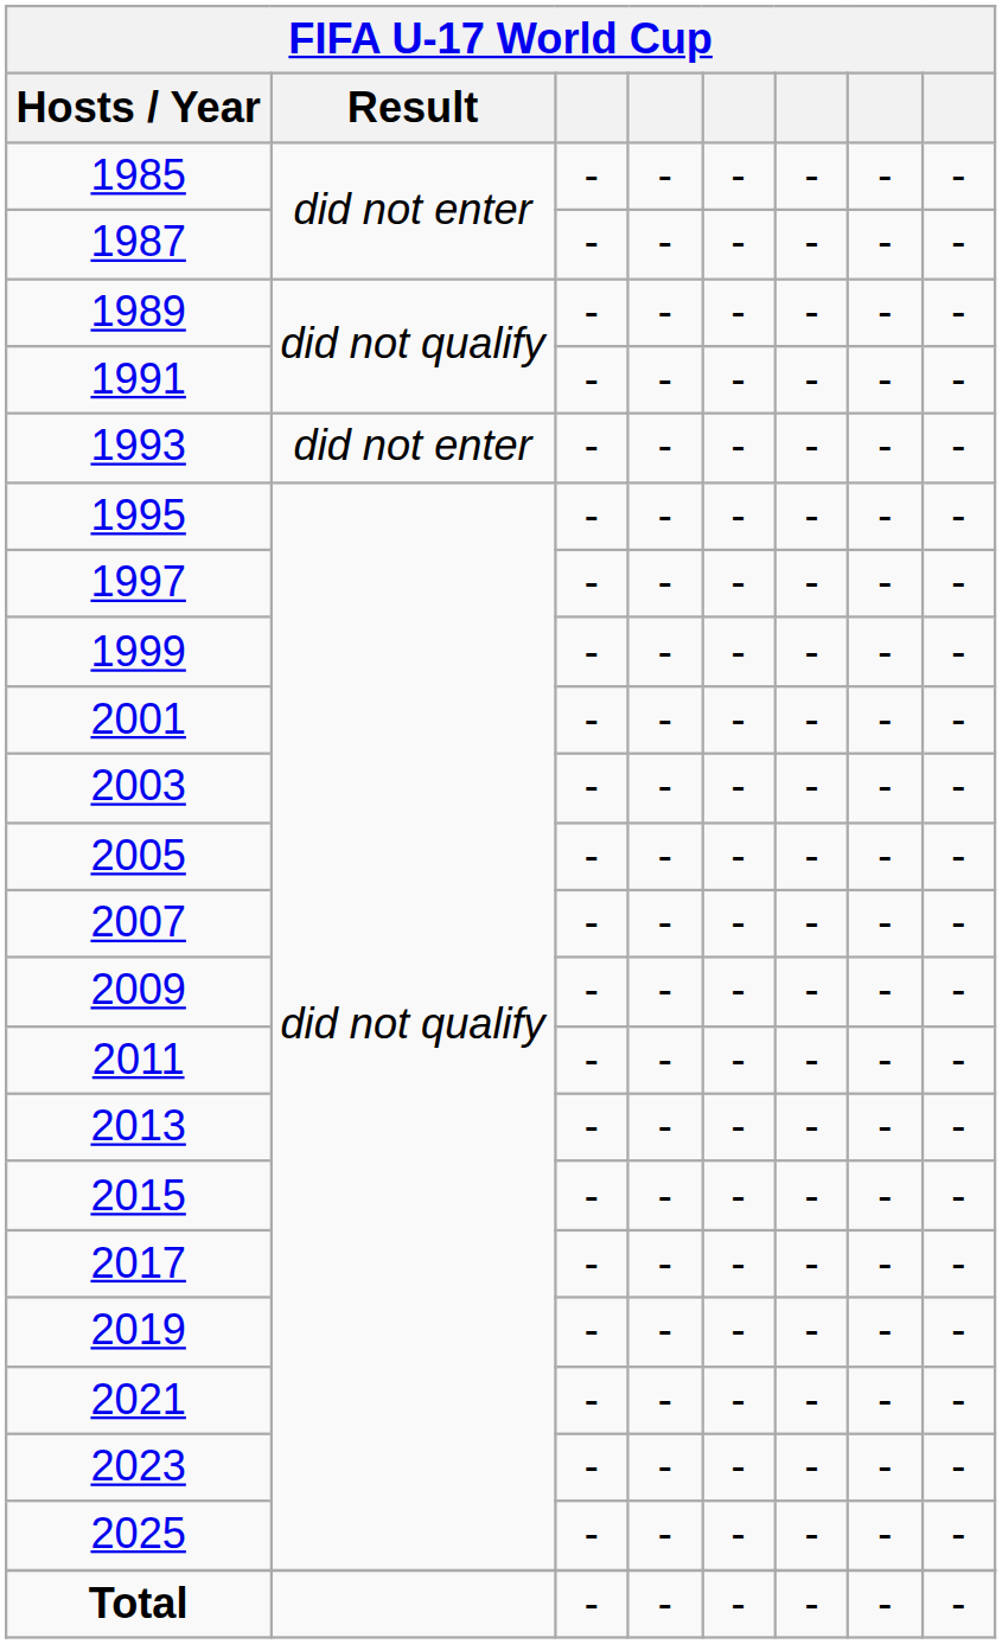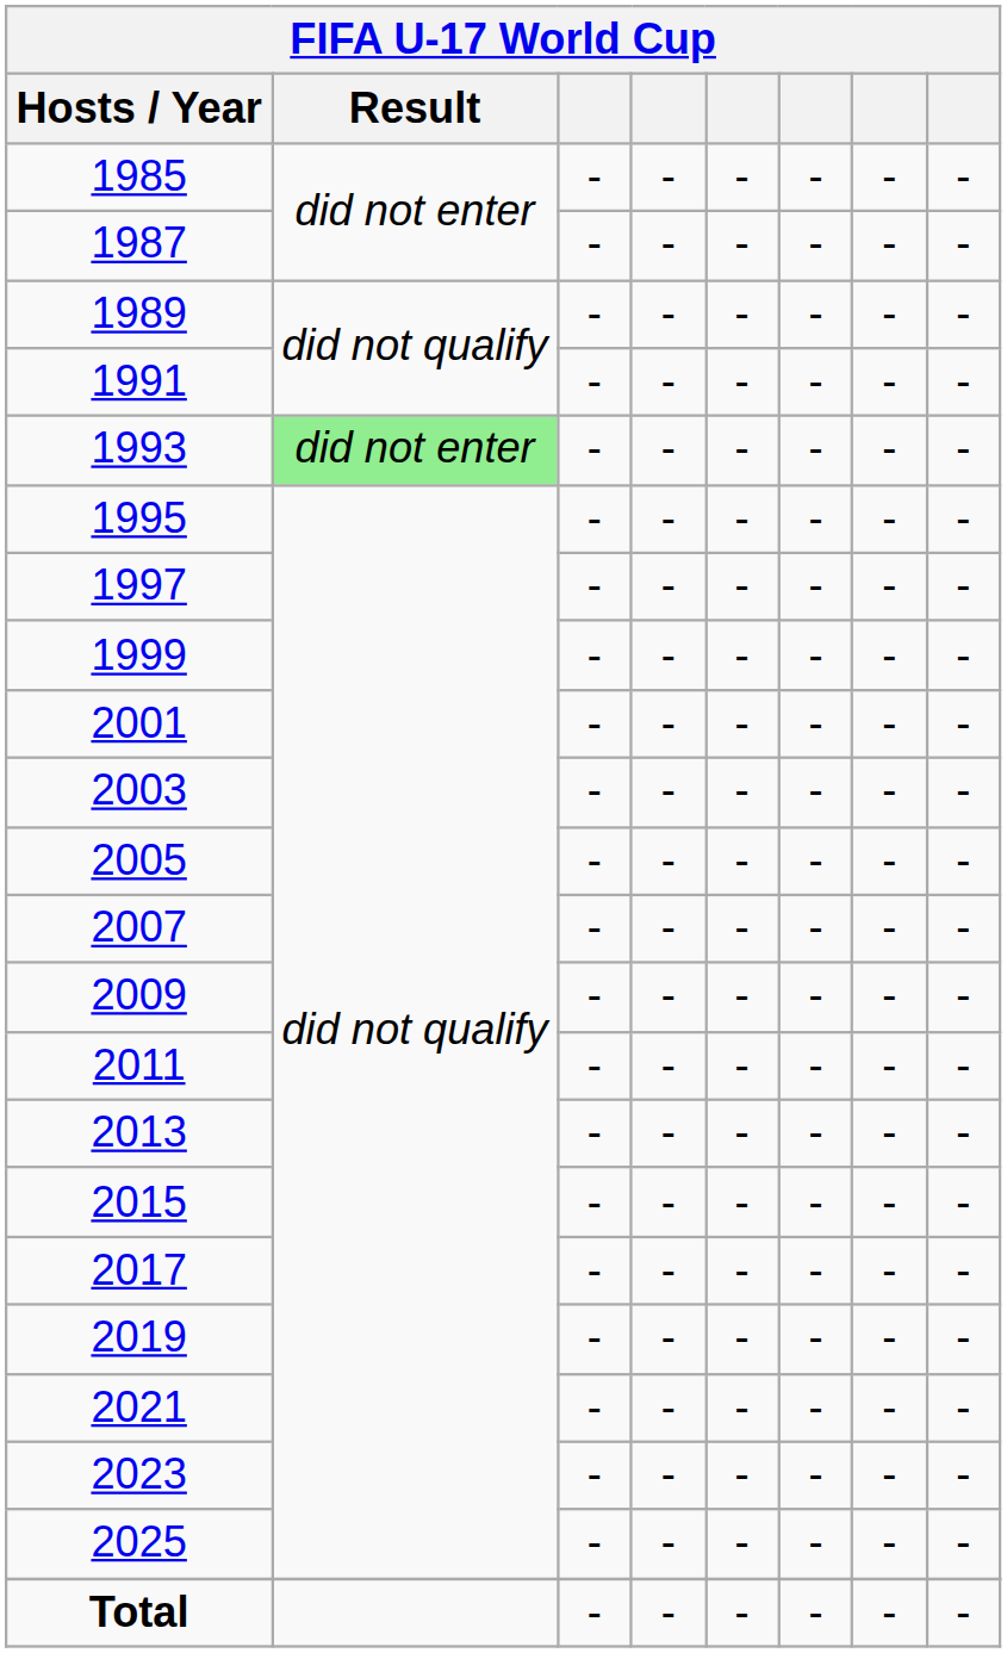1993 | Result: no background -> lightgreen background
